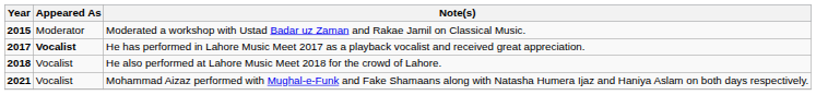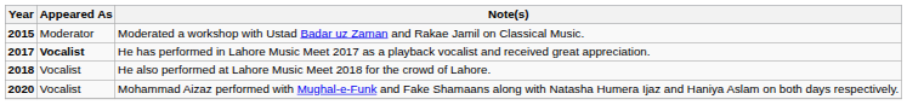row 5 | Year: 2021 -> 2020
